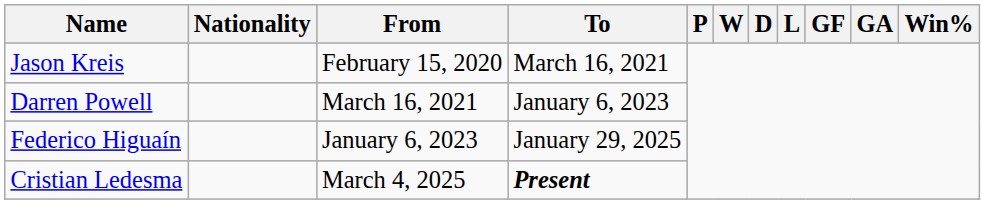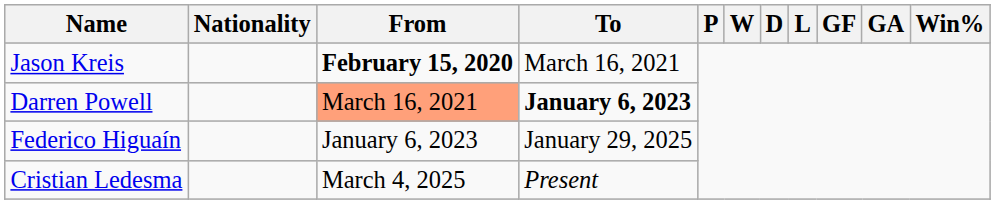Jason Kreis | From: normal -> bold
Darren Powell | From: no background -> lightsalmon background
Darren Powell | To: normal -> bold
Cristian Ledesma | To: bold -> normal
